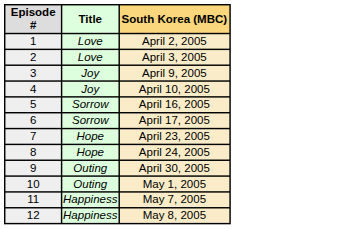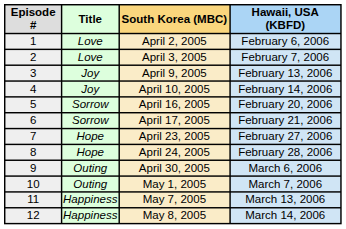+ column: Hawaii, USA (KBFD) | February 6, 2006 | February 7, 2006 | February 13, 2006 | February 14, 2006 | February 20, 2006 | February 21, 2006 | February 27, 2006 | February 28, 2006 | March 6, 2006 | March 7, 2006 | March 13, 2006 | March 14, 2006
